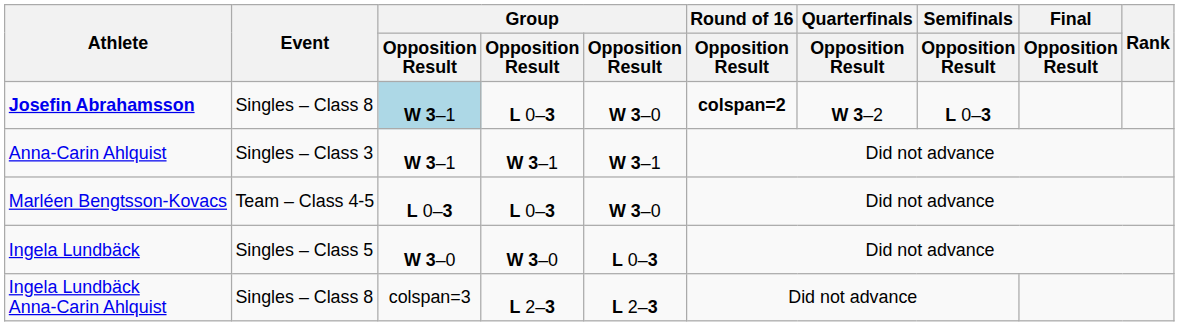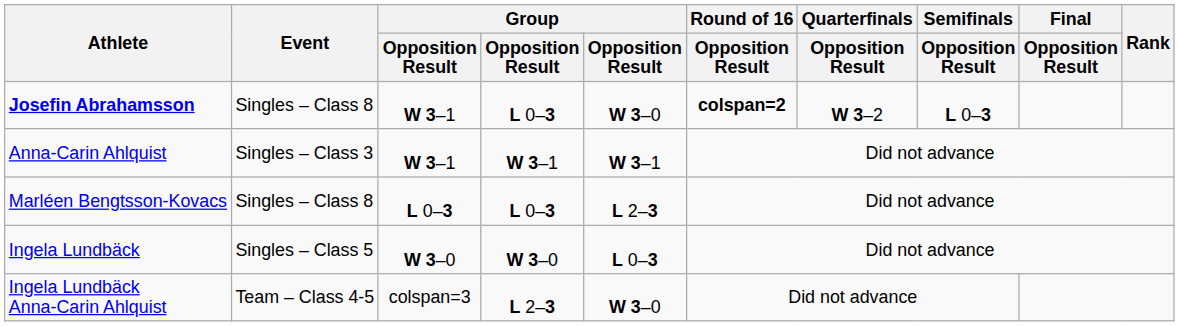Josefin Abrahamsson | column 3: lightblue background -> no background
Marléen Bengtsson-Kovacs | Event: Team – Class 4-5 -> Singles – Class 8
Marléen Bengtsson-Kovacs | column 5: W 3–0 -> L 2–3
Ingela Lundbäck Anna-Carin Ahlquist | Event: Singles – Class 8 -> Team – Class 4-5
Ingela Lundbäck Anna-Carin Ahlquist | column 5: L 2–3 -> W 3–0
